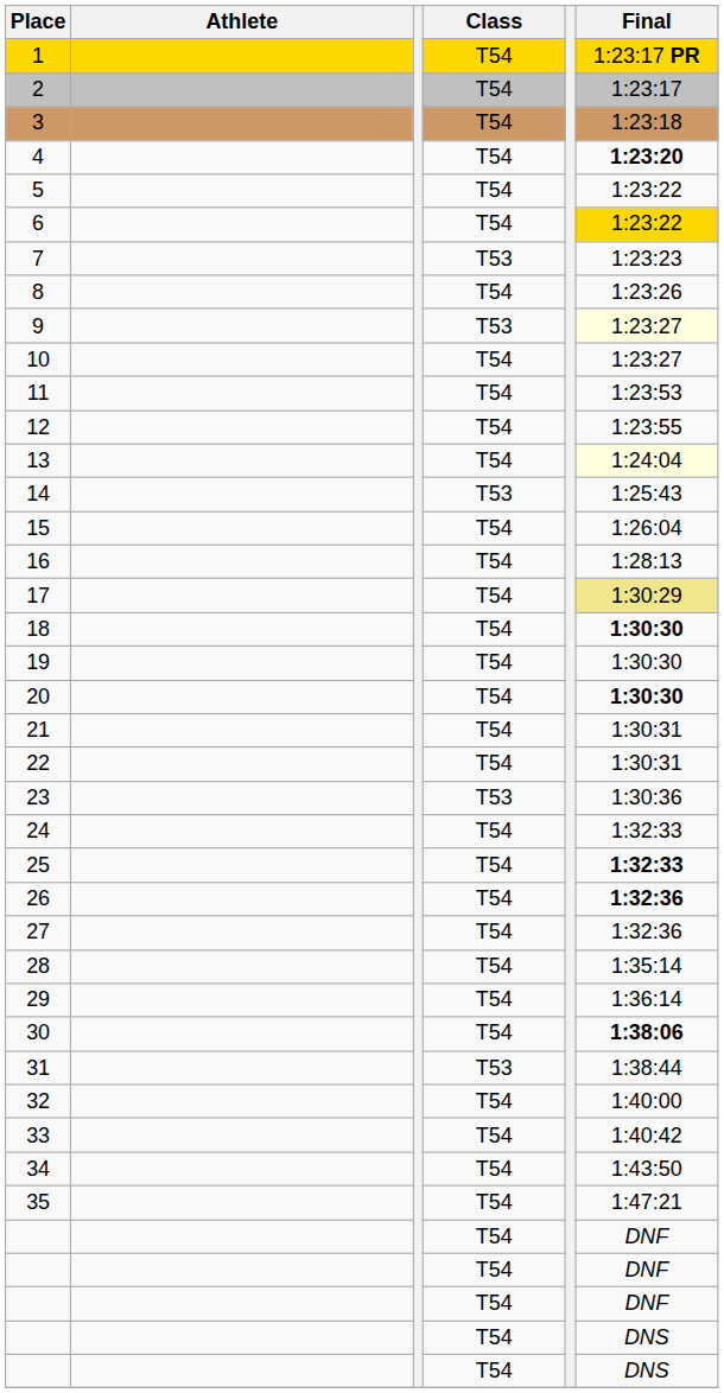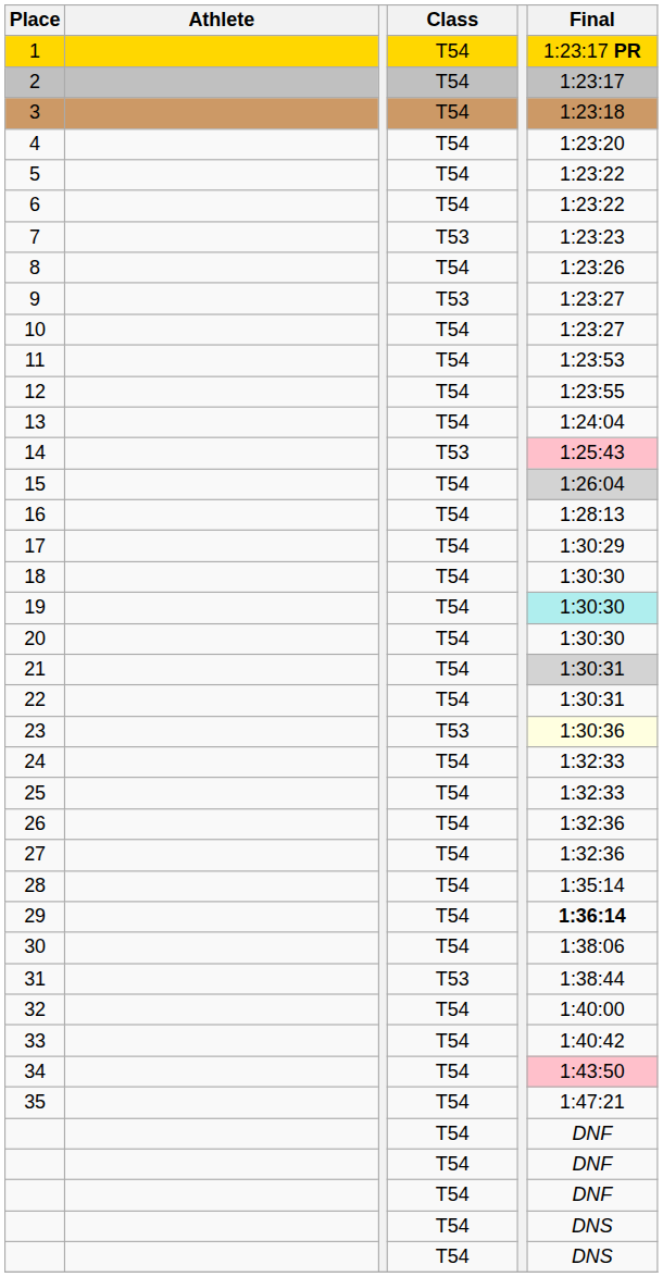4 | Final: bold -> normal
6 | Final: gold background -> no background
9 | Final: lightyellow background -> no background
13 | Final: lightyellow background -> no background
14 | Final: no background -> pink background
15 | Final: no background -> lightgrey background
17 | Final: khaki background -> no background
18 | Final: bold -> normal
19 | Final: no background -> paleturquoise background
20 | Final: bold -> normal
21 | Final: no background -> lightgrey background
23 | Final: no background -> lightyellow background
25 | Final: bold -> normal
26 | Final: bold -> normal
29 | Final: normal -> bold
30 | Final: bold -> normal
34 | Final: no background -> pink background
